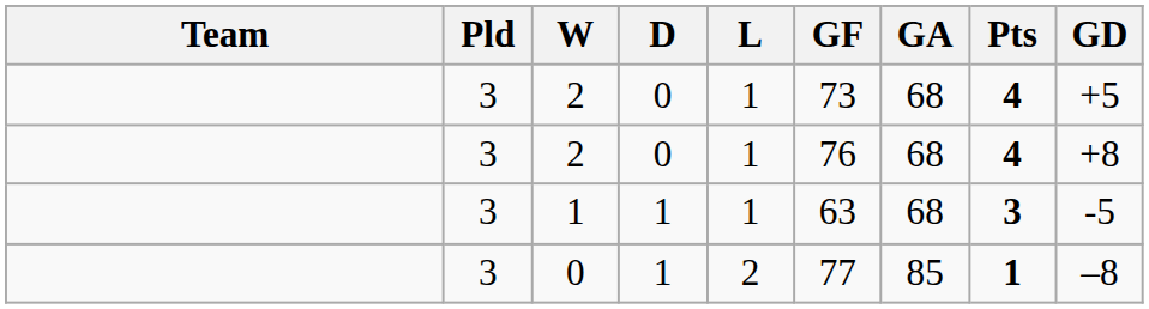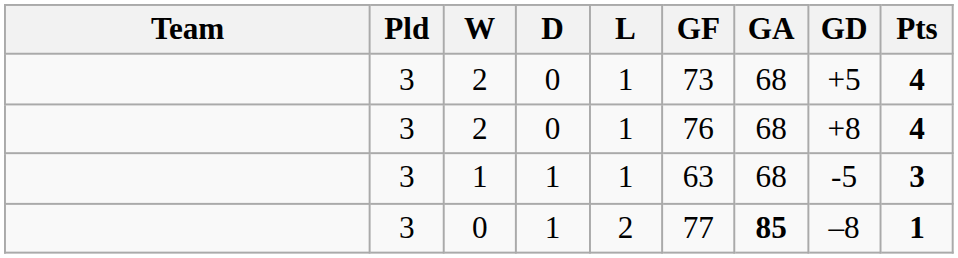columns swapped: GD <-> Pts
row 5 | GA: normal -> bold
